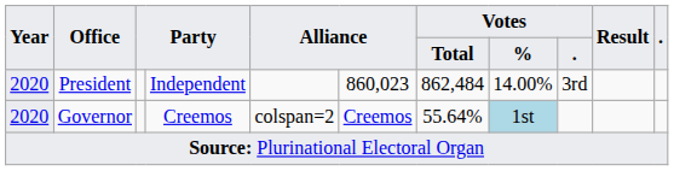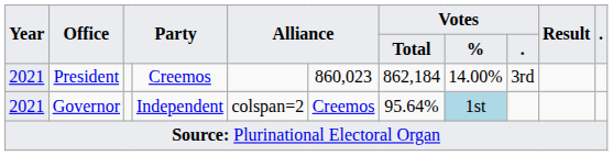President | Year: 2020 -> 2021
President | column 4: Independent -> Creemos
President | Votes / Total: 862,484 -> 862,184
Governor | Year: 2020 -> 2021
Governor | column 4: Creemos -> Independent
Governor | Votes / Total: 55.64% -> 95.64%
